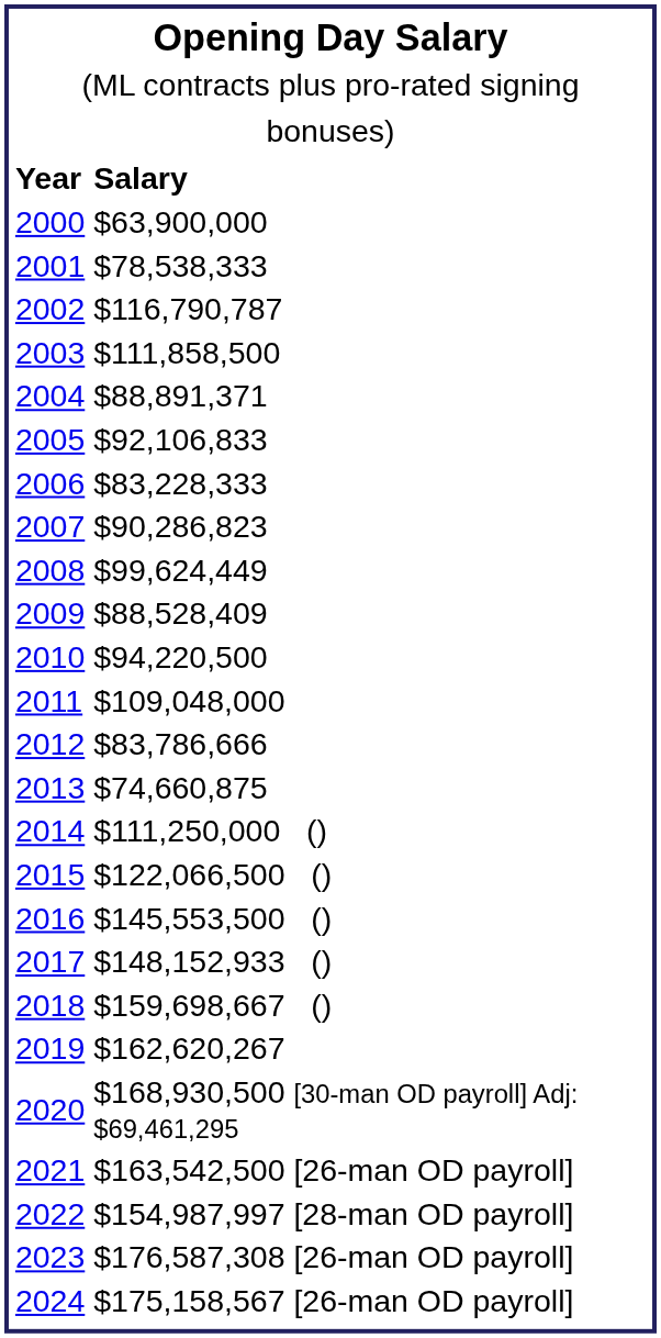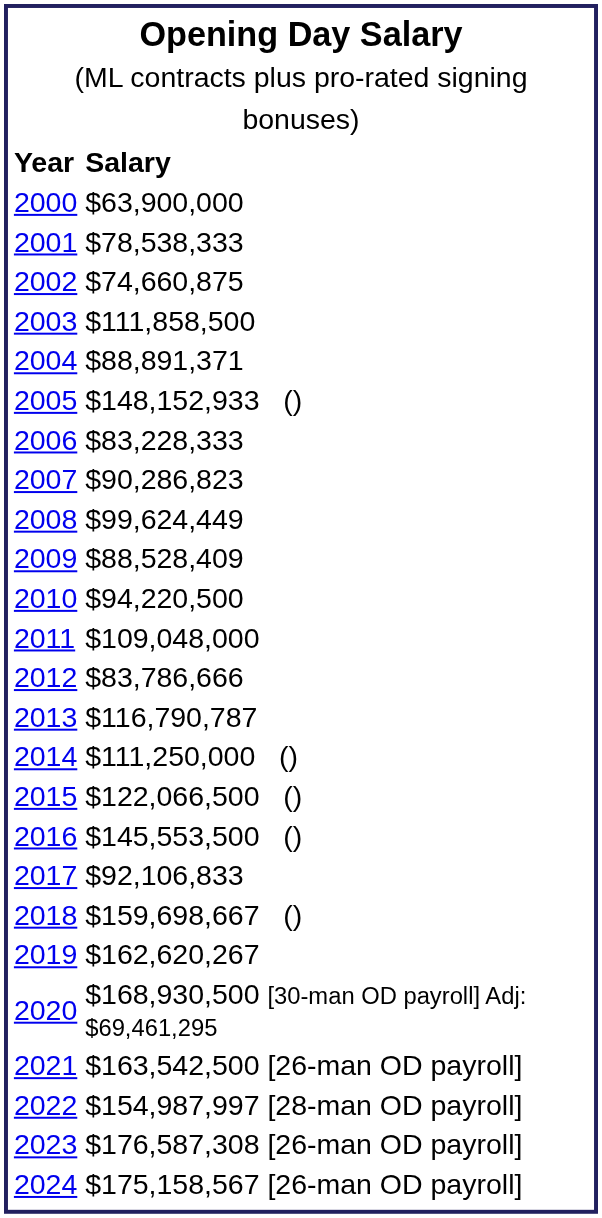2002 | column 2: $116,790,787 -> $74,660,875
2005 | column 2: $92,106,833 -> $148,152,933 ()
2013 | column 2: $74,660,875 -> $116,790,787
2017 | column 2: $148,152,933 () -> $92,106,833
